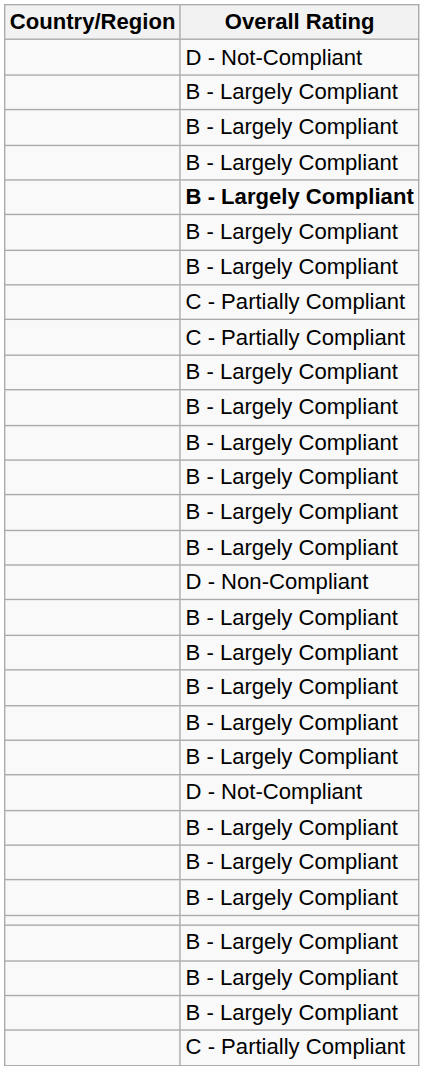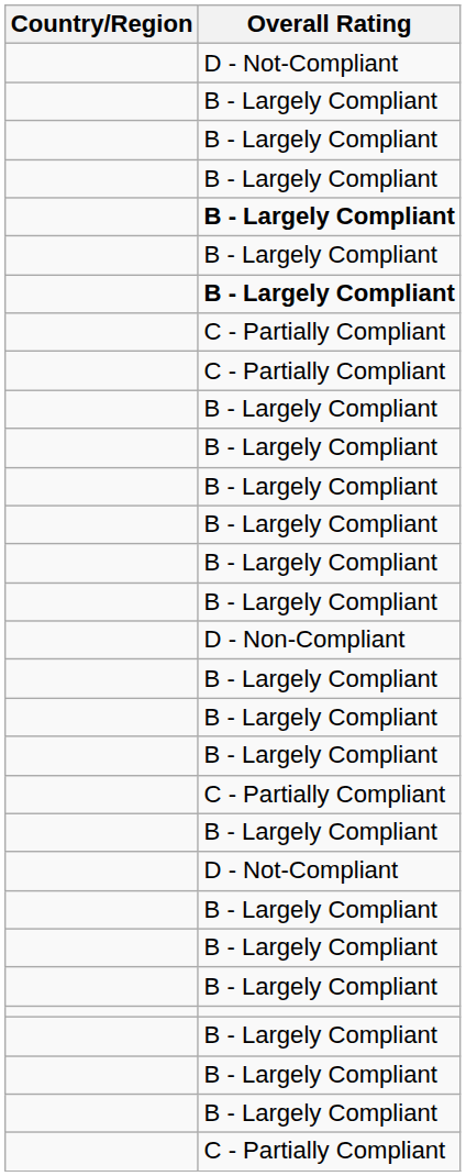row 8 | Overall Rating: normal -> bold
row 21 | Overall Rating: B - Largely Compliant -> C - Partially Compliant
